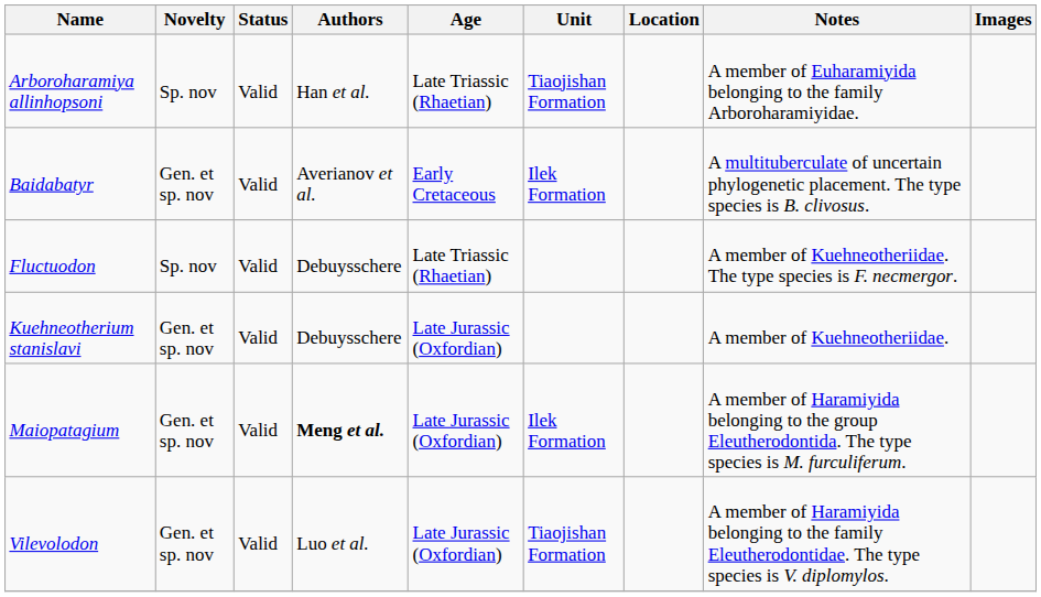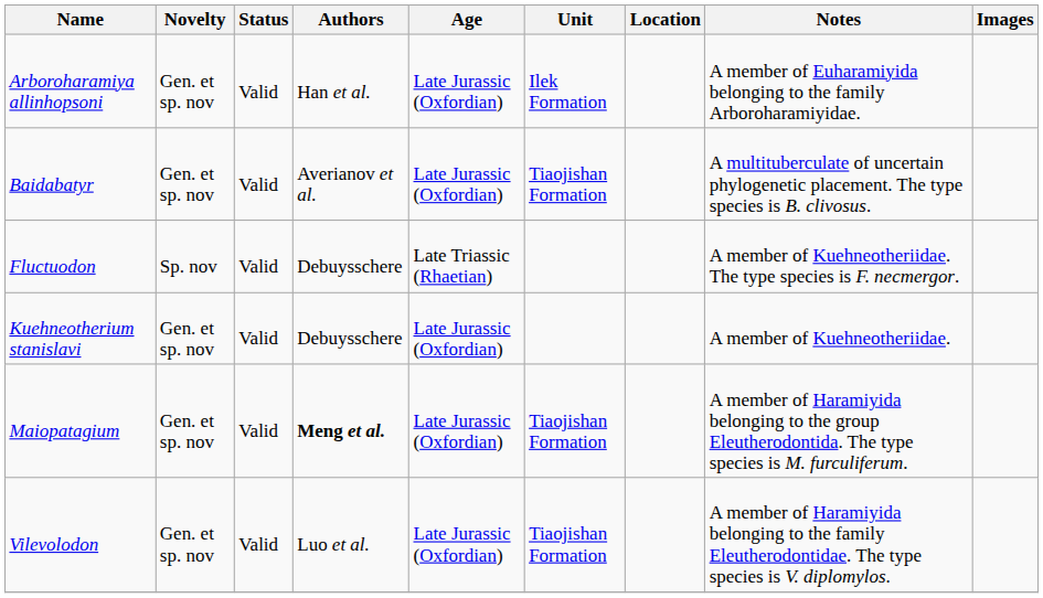Arboroharamiya allinhopsoni | Novelty: Sp. nov -> Gen. et sp. nov
Arboroharamiya allinhopsoni | Age: Late Triassic (Rhaetian) -> Late Jurassic (Oxfordian)
Arboroharamiya allinhopsoni | Unit: Tiaojishan Formation -> Ilek Formation
Baidabatyr | Age: Early Cretaceous -> Late Jurassic (Oxfordian)
Baidabatyr | Unit: Ilek Formation -> Tiaojishan Formation
Maiopatagium | Unit: Ilek Formation -> Tiaojishan Formation
